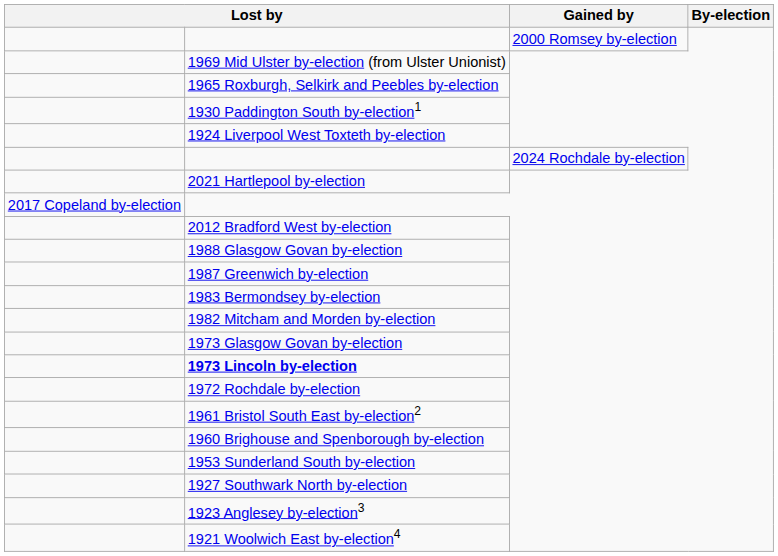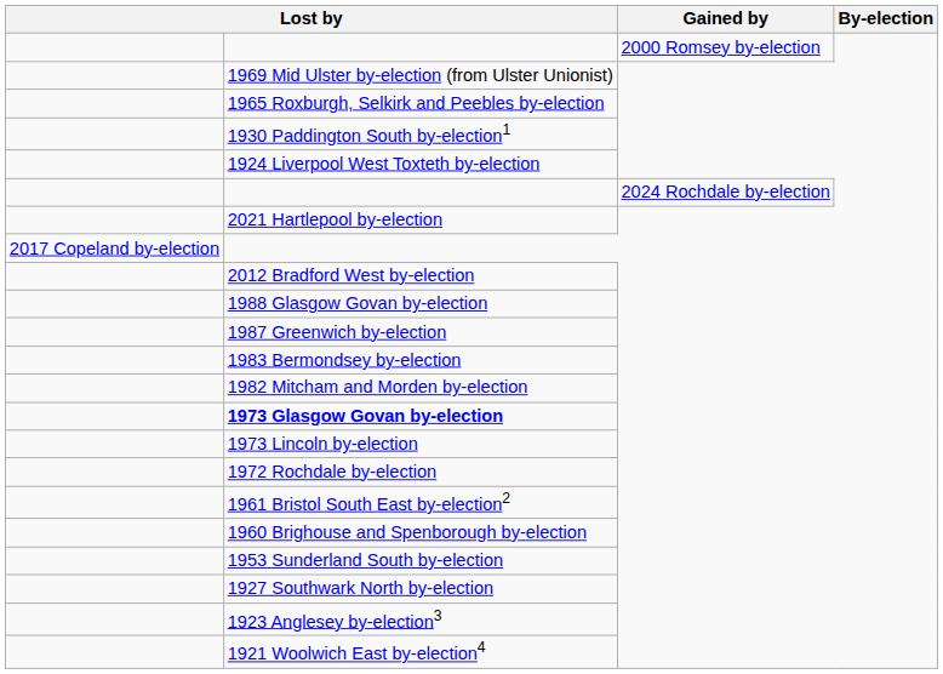1973 Glasgow Govan by-election | column 2: normal -> bold
1973 Lincoln by-election | column 2: bold -> normal
